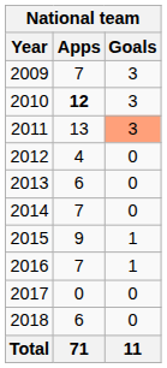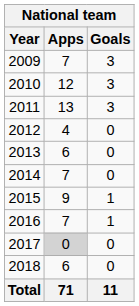2010 | Apps: bold -> normal
2011 | Goals: lightsalmon background -> no background
2017 | Apps: no background -> lightgrey background
